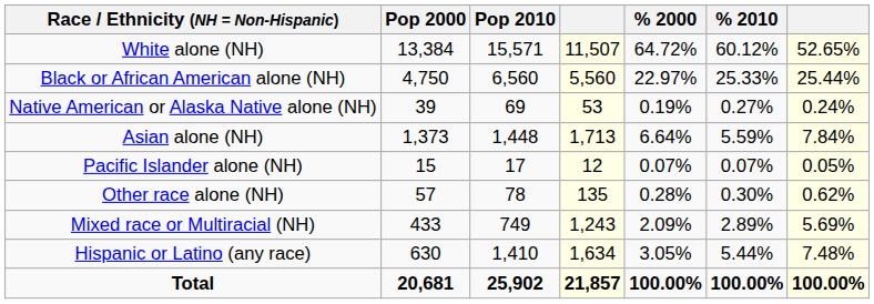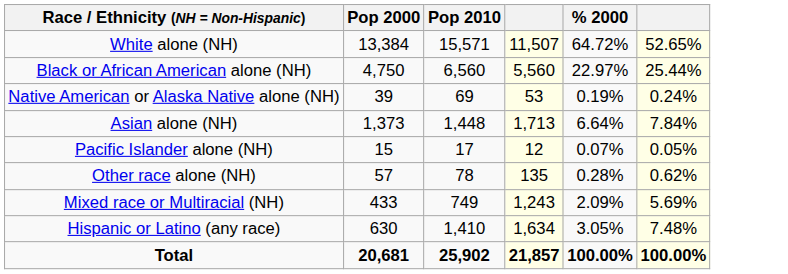- column: % 2010 | 60.12% | 25.33% | 0.27% | 5.59% | 0.07% | 0.30% | 2.89% | 5.44% | 100.00%
